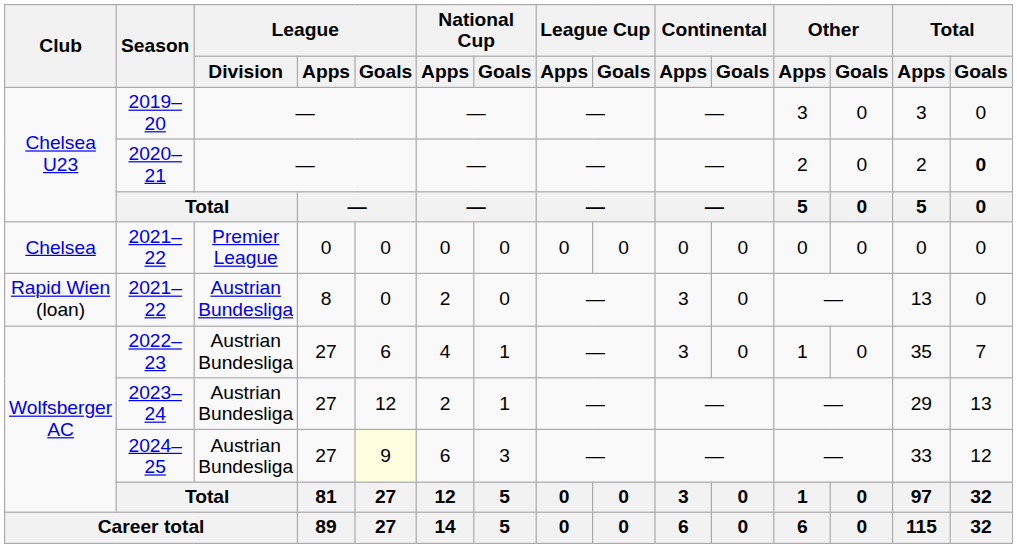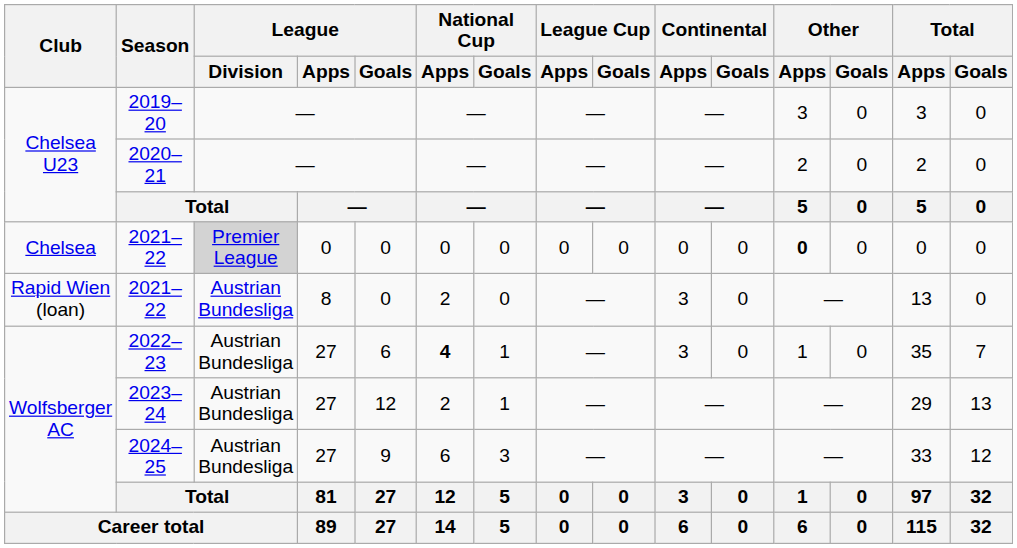2020–21 | Total / Goals: bold -> normal
Chelsea / 2021–22 | League / Division: no background -> lightgrey background
Chelsea / 2021–22 | Other / Apps: normal -> bold
2022–23 | National Cup / Apps: normal -> bold
2024–25 | League / Goals: lightyellow background -> no background
